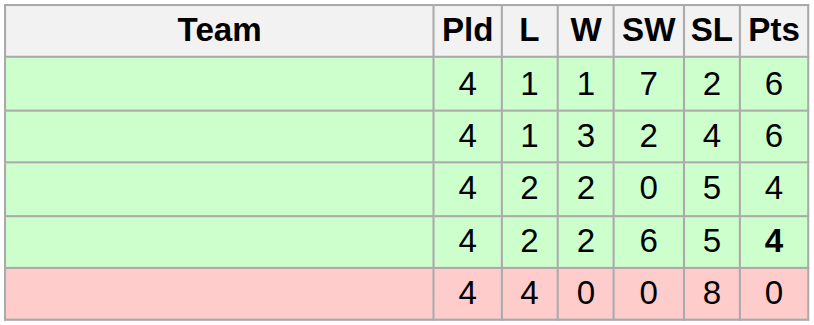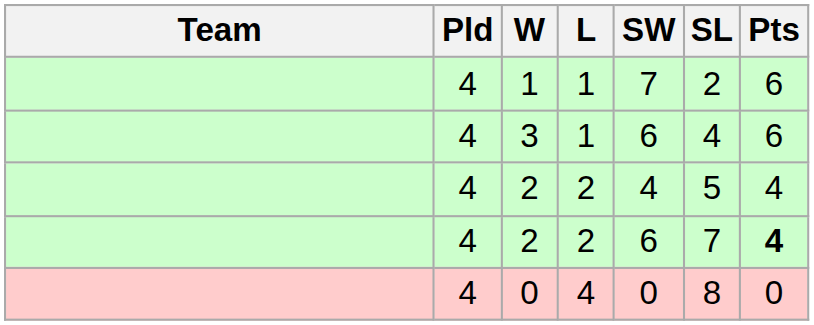columns swapped: W <-> L
row 3 | SW: 2 -> 6
row 4 | SW: 0 -> 4
row 5 | SL: 5 -> 7
